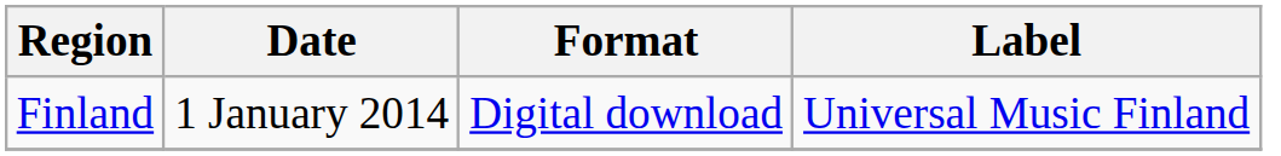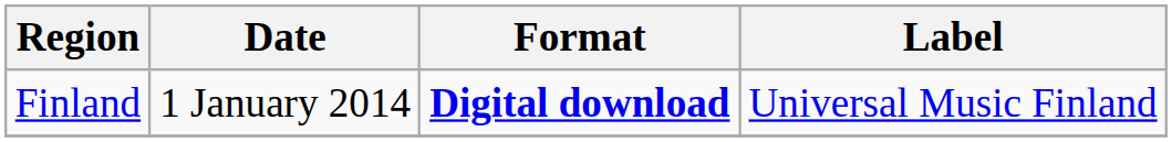Finland | Format: normal -> bold
